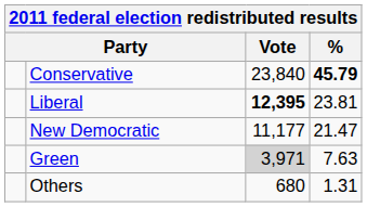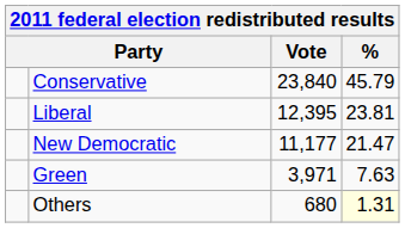Conservative | %: bold -> normal
Liberal | Vote: bold -> normal
Green | Vote: lightgrey background -> no background
Others | %: no background -> lightyellow background
